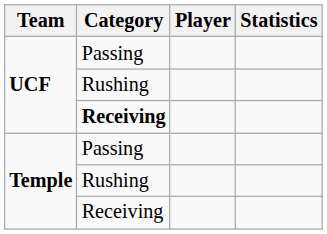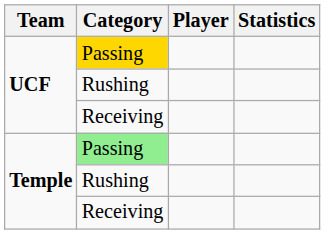UCF / Passing | Category: no background -> gold background
UCF / Receiving | Category: bold -> normal
Temple / Passing | Category: no background -> lightgreen background
